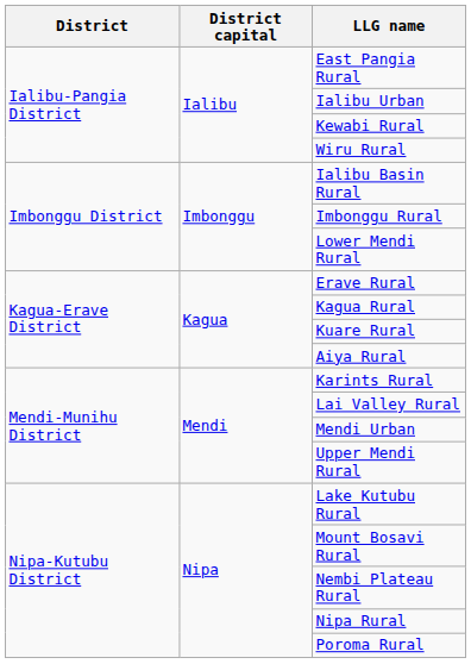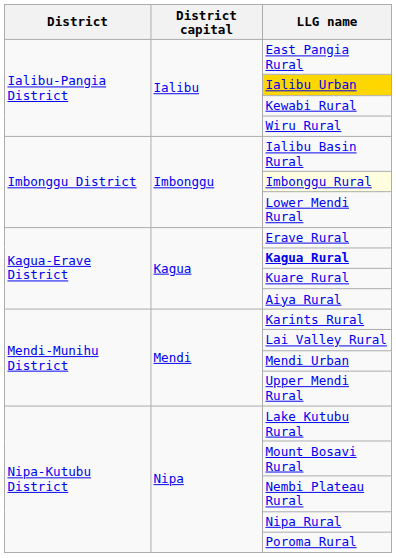Ialibu Urban | LLG name: no background -> gold background
Imbonggu Rural | LLG name: no background -> lightyellow background
Kagua Rural | LLG name: normal -> bold
